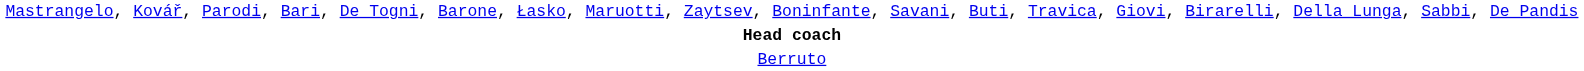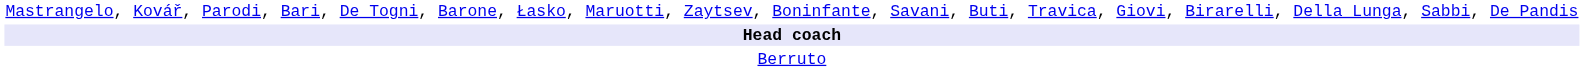row 2 | column 1: no background -> lavender background
